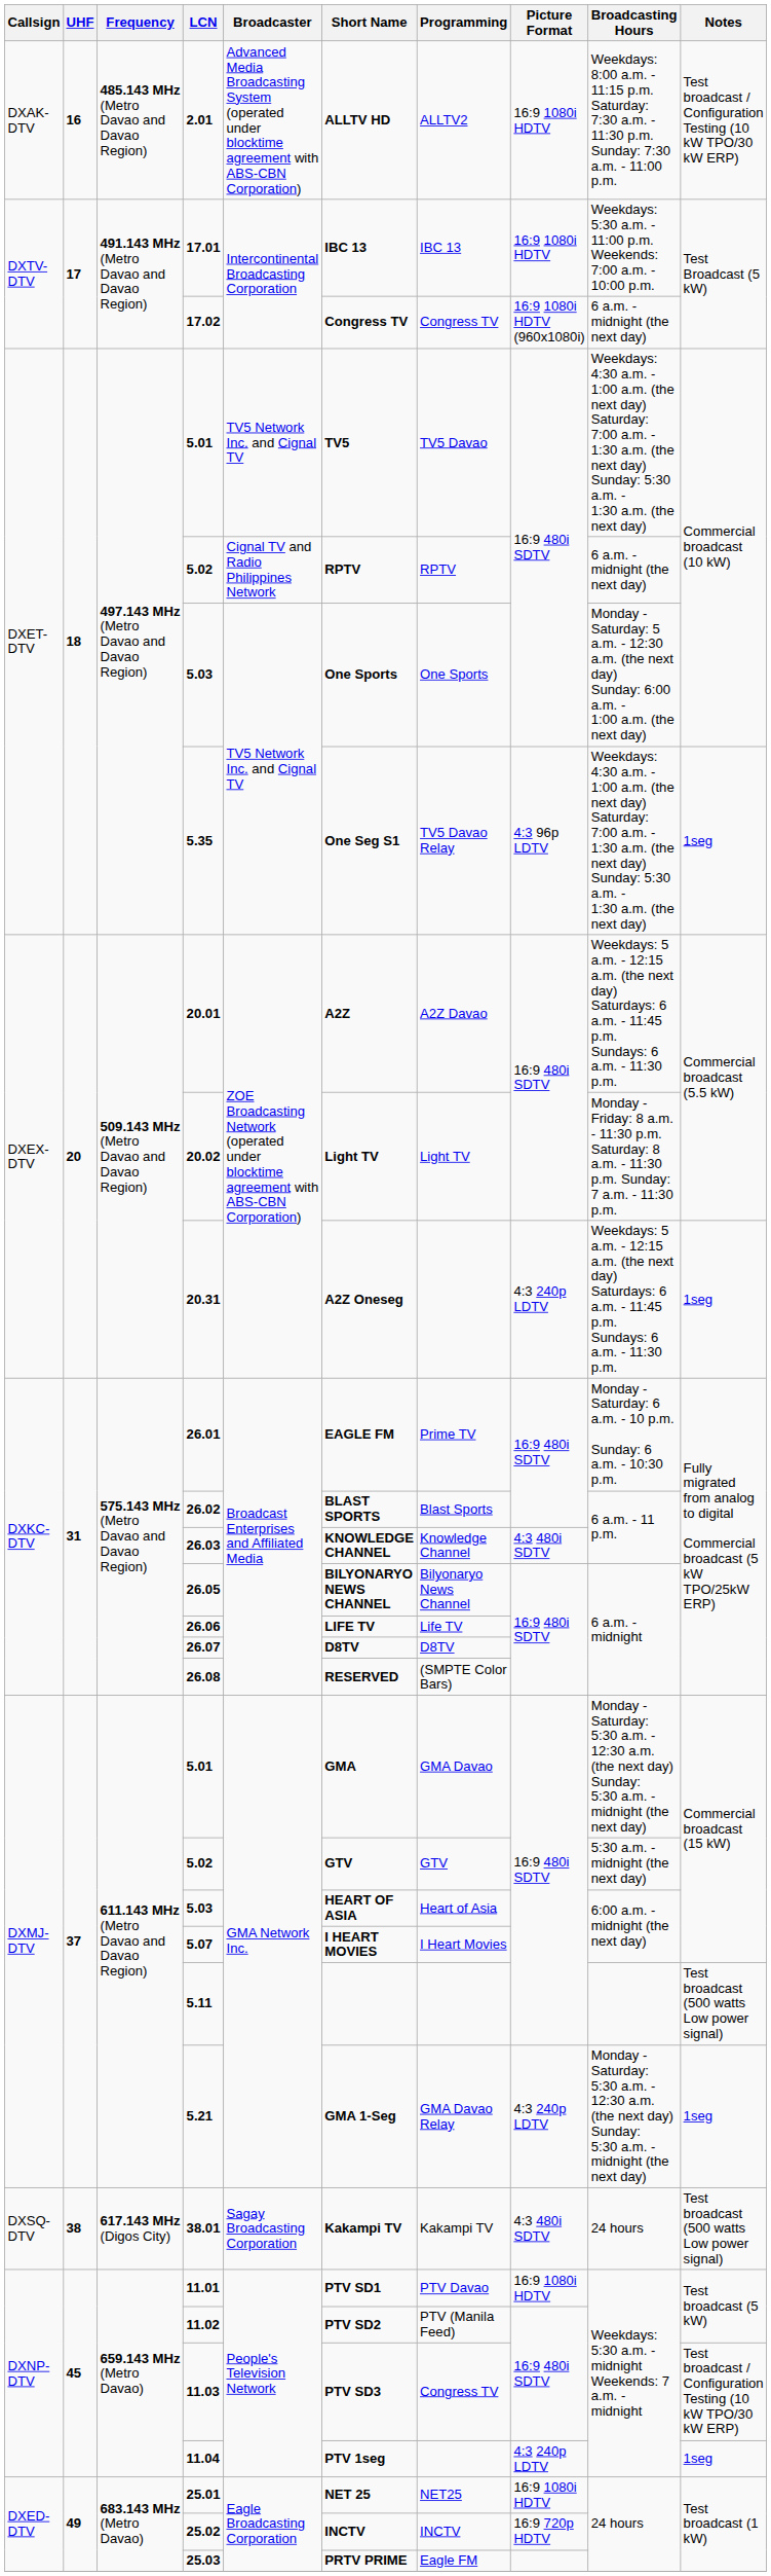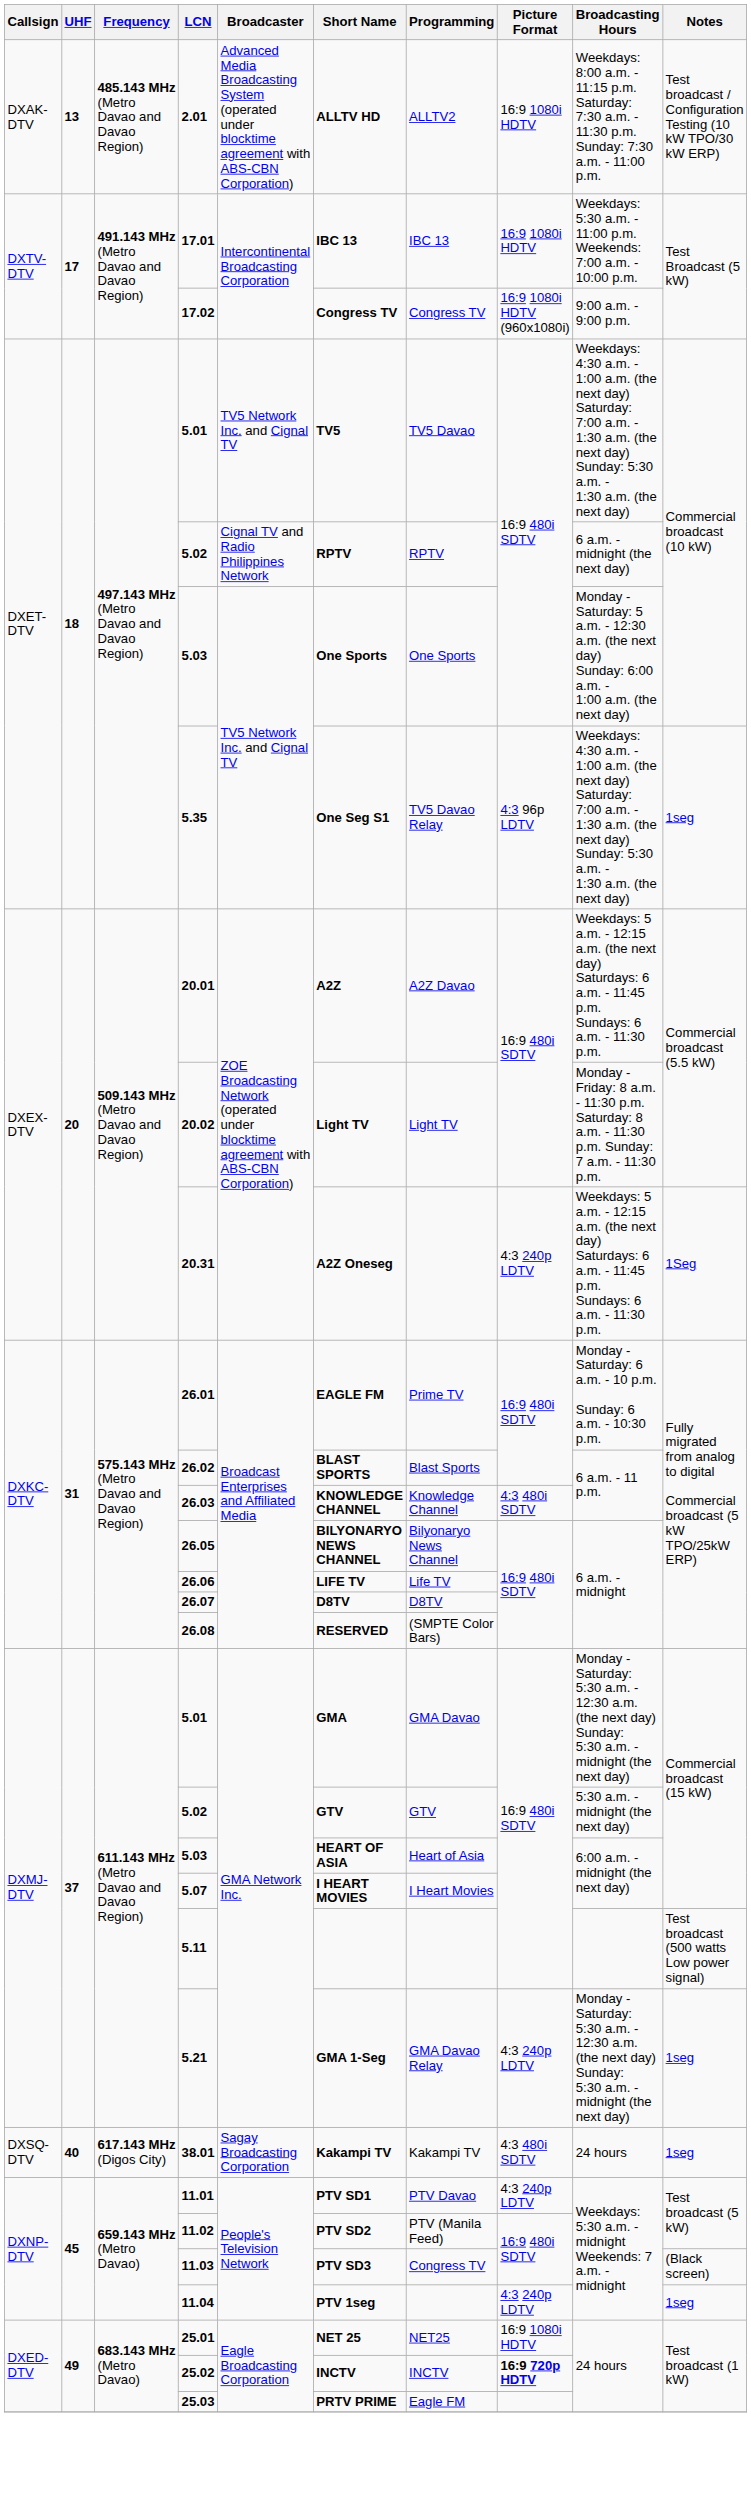2.01 | UHF: 16 -> 13
17.02 | Broadcasting Hours: 6 a.m. - midnight (the next day) -> 9:00 a.m. - 9:00 p.m.
20.31 | Notes: 1seg -> 1Seg
38.01 | UHF: 38 -> 40
38.01 | Notes: Test broadcast (500 watts Low power signal) -> 1seg
11.01 | Picture Format: 16:9 1080i HDTV -> 4:3 240p LDTV
11.03 | Notes: Test broadcast / Configuration Testing (10 kW TPO/30 kW ERP) -> (Black screen)
25.02 | Picture Format: normal -> bold
